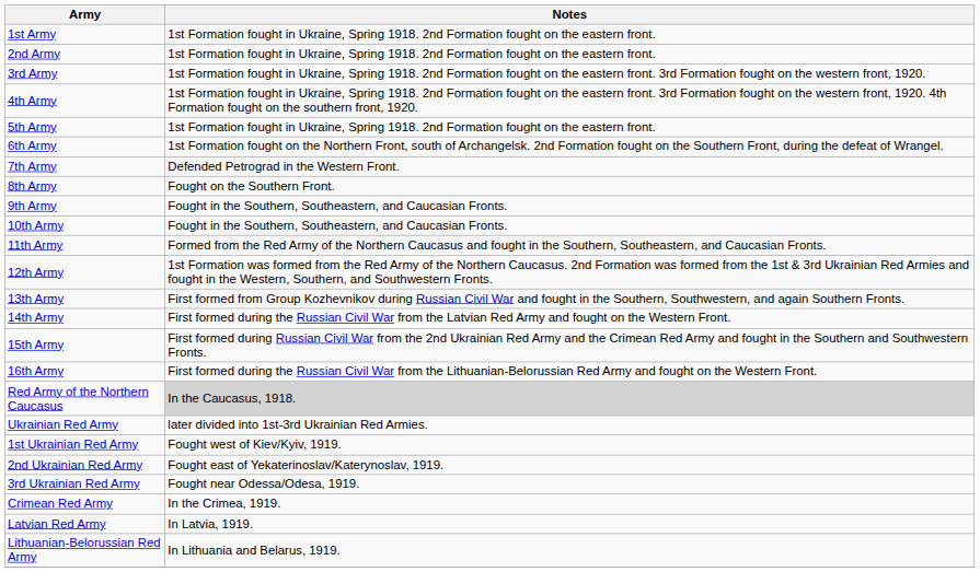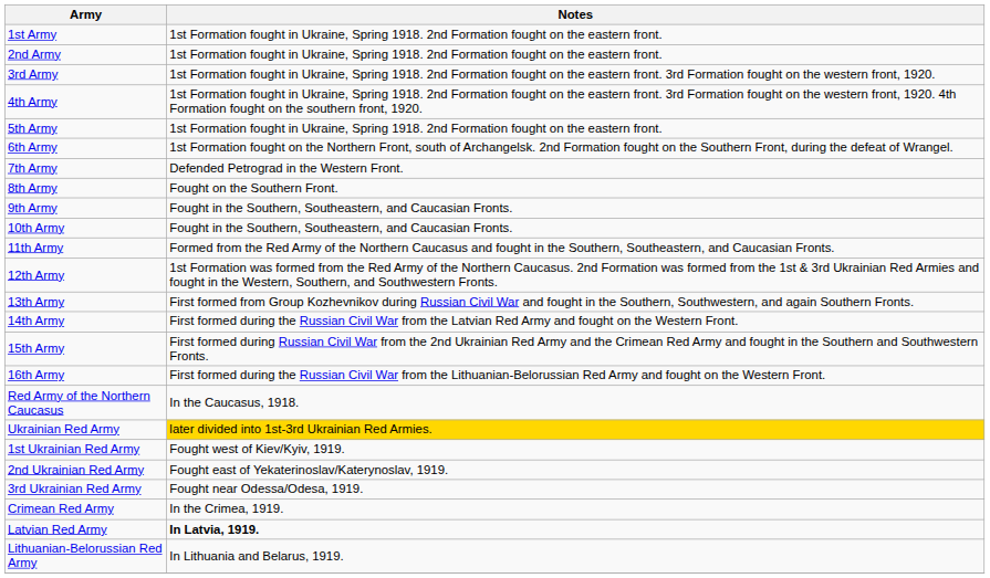Red Army of the Northern Caucasus | Notes: lightgrey background -> no background
Ukrainian Red Army | Notes: no background -> gold background
Latvian Red Army | Notes: normal -> bold
